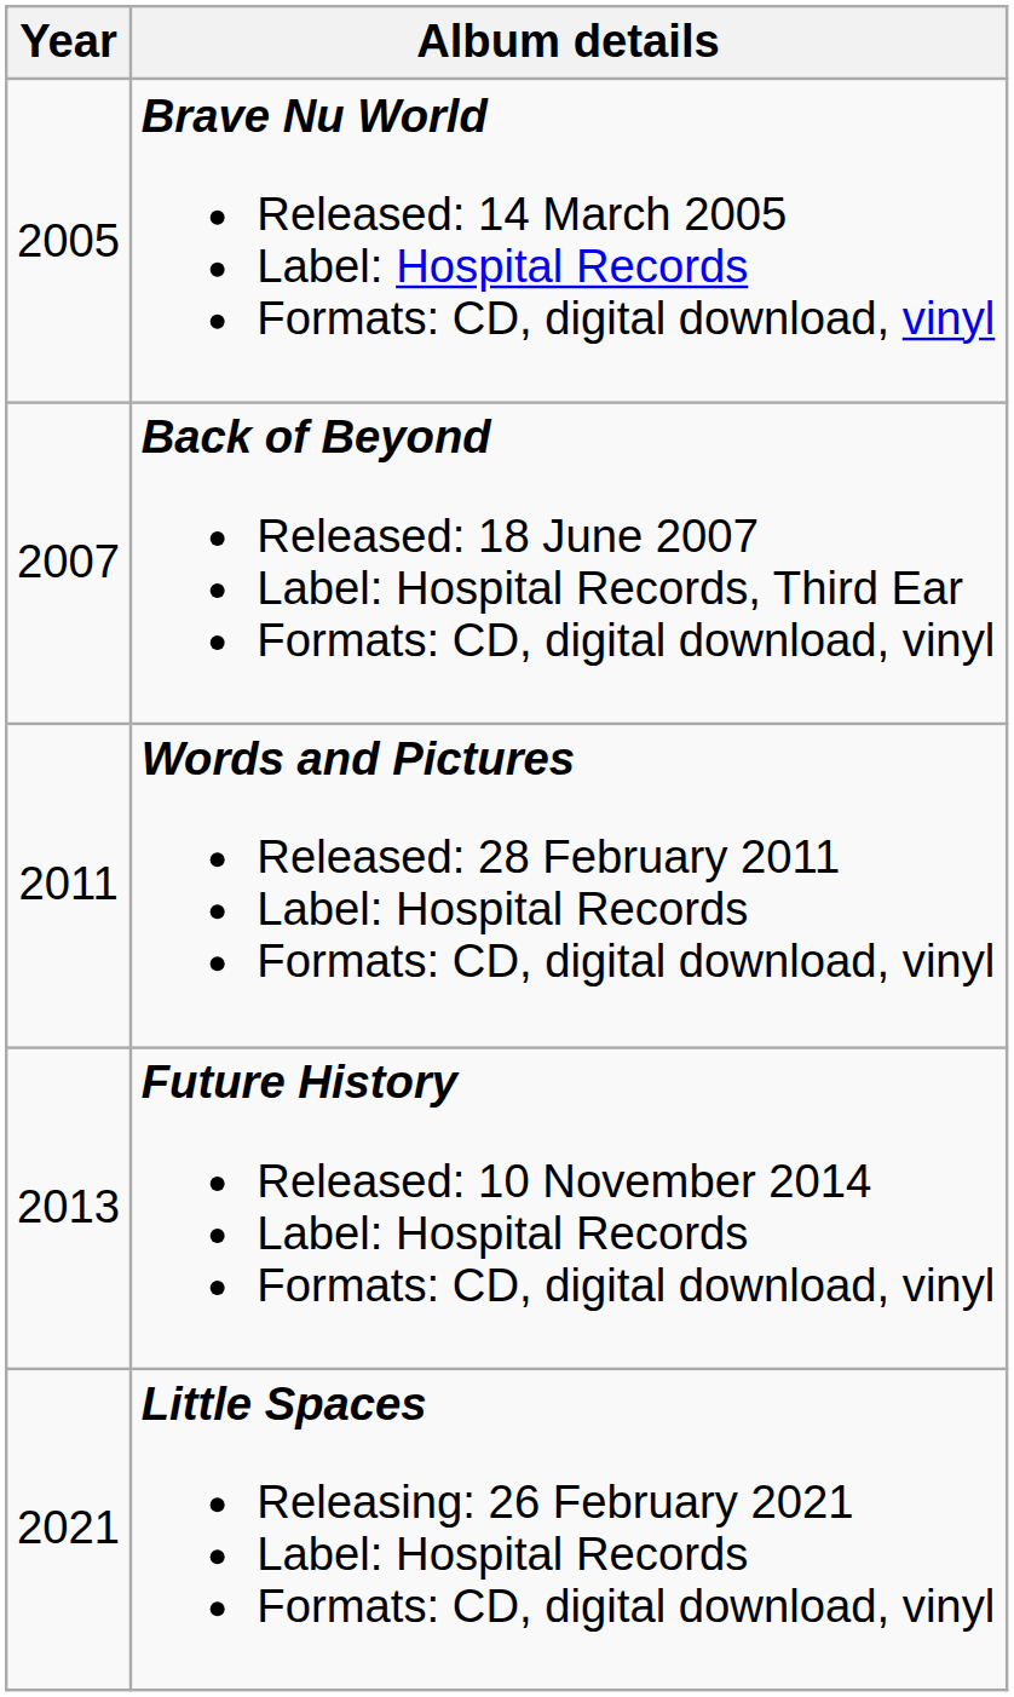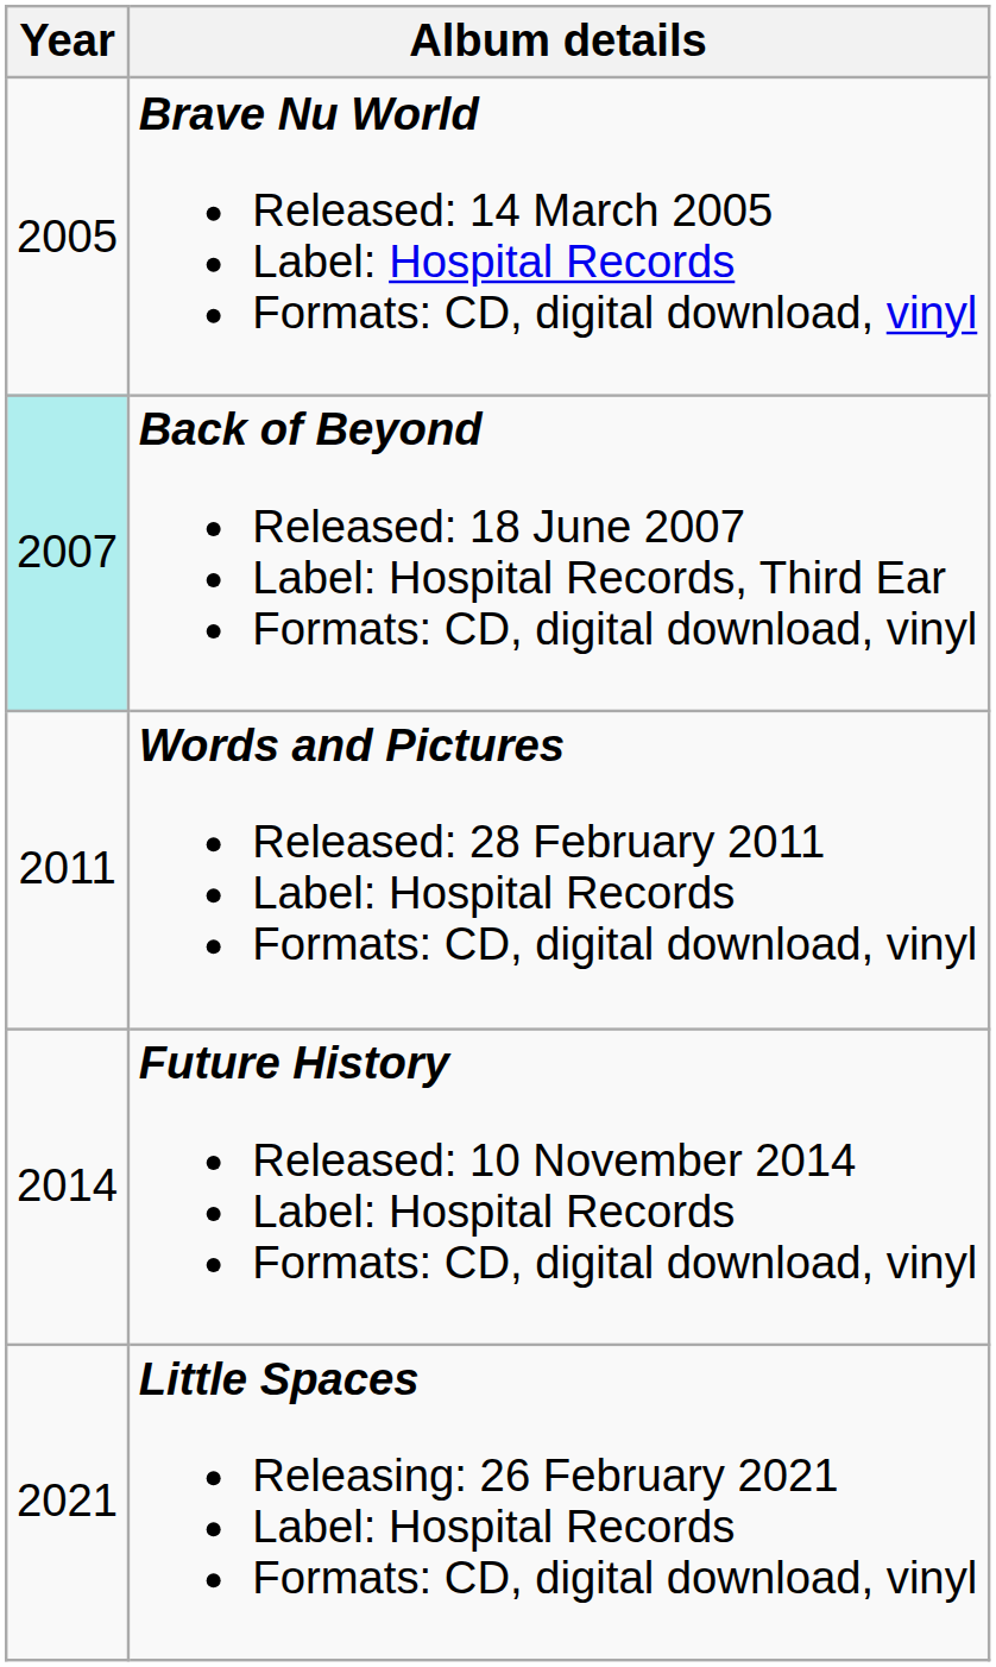row 3 | Year: no background -> paleturquoise background
row 5 | Year: 2013 -> 2014
